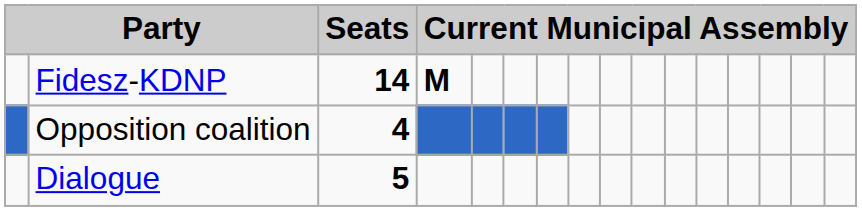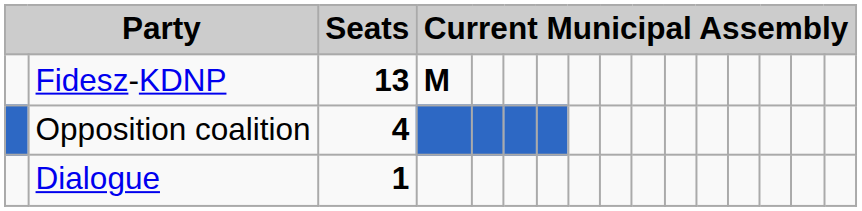Fidesz-KDNP | Seats: 14 -> 13
Dialogue | Seats: 5 -> 1
